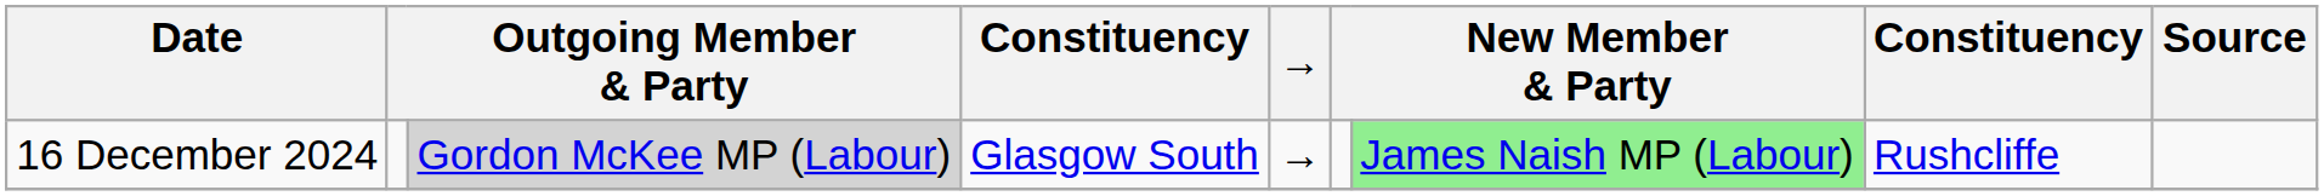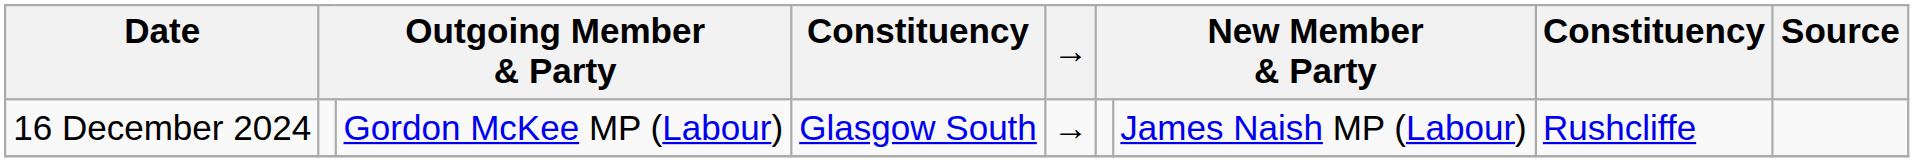16 December 2024 | column 3: lightgrey background -> no background
16 December 2024 | column 7: lightgreen background -> no background
